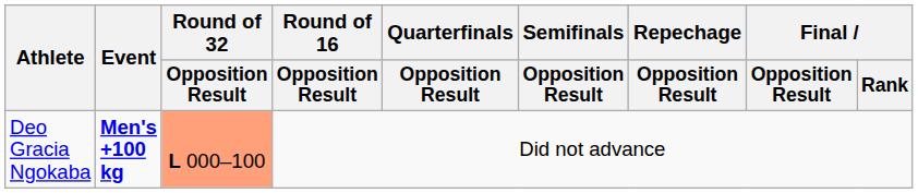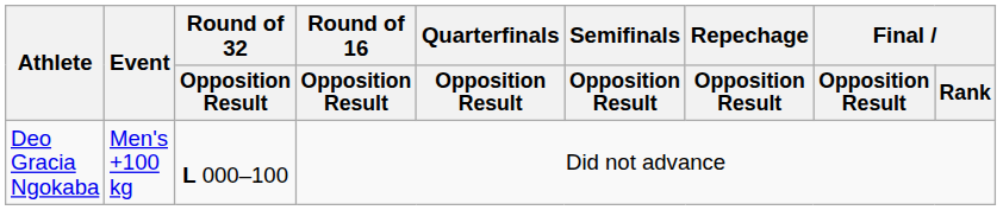Deo Gracia Ngokaba | Event: bold -> normal
Deo Gracia Ngokaba | Round of 32 / Opposition Result: lightsalmon background -> no background
